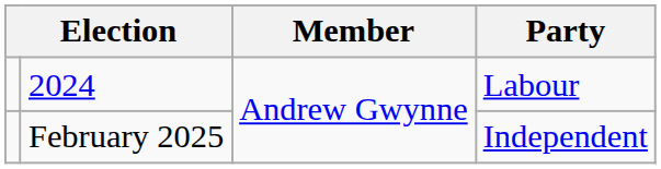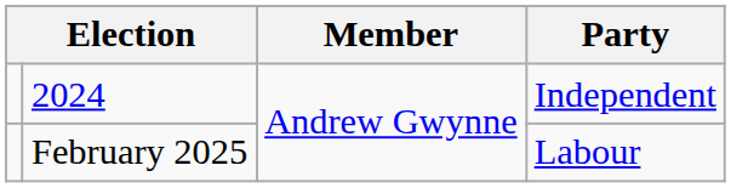2024 | Party: Labour -> Independent
February 2025 | Party: Independent -> Labour
